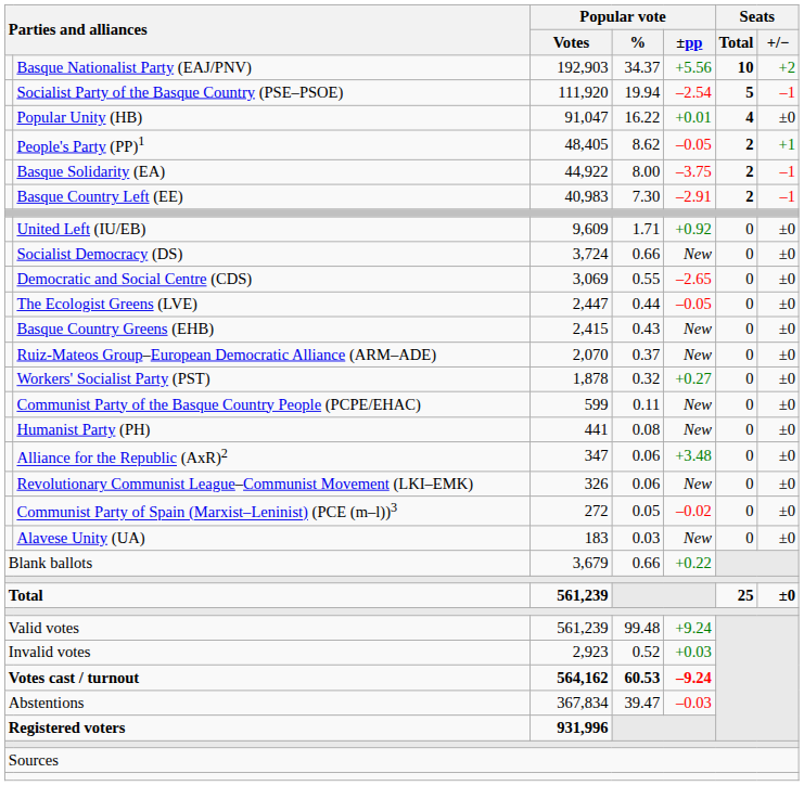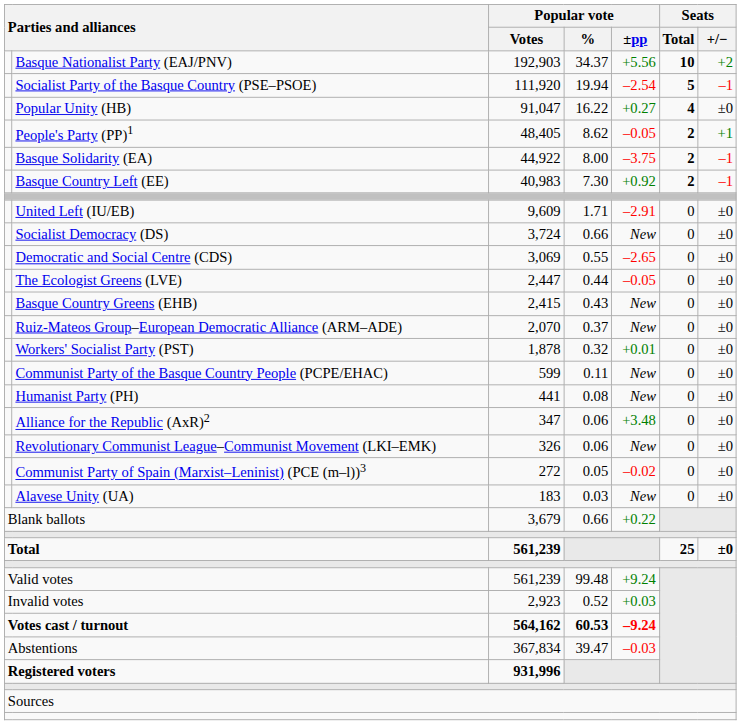Popular Unity (HB) | Popular vote / ±pp: +0.01 -> +0.27
Basque Country Left (EE) | Popular vote / ±pp: –2.91 -> +0.92
United Left (IU/EB) | Popular vote / ±pp: +0.92 -> –2.91
Workers' Socialist Party (PST) | Popular vote / ±pp: +0.27 -> +0.01
